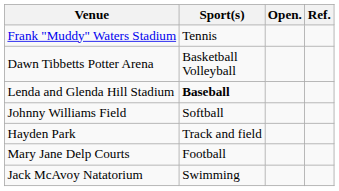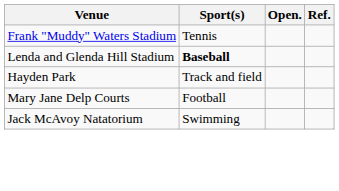- row: Dawn Tibbetts Potter Arena | Basketball Volleyball
- row: Johnny Williams Field | Softball
